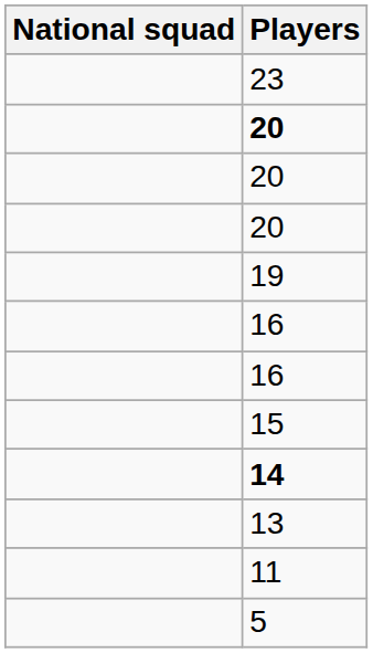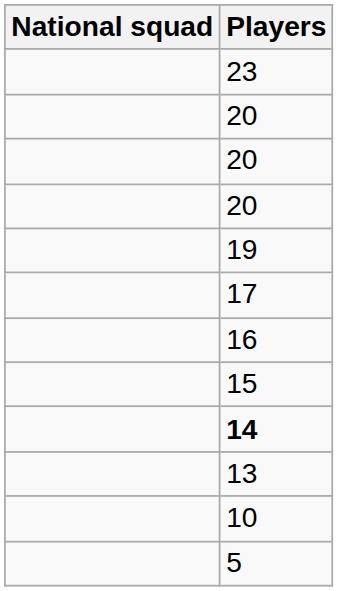row 3 | Players: bold -> normal
row 7 | Players: 16 -> 17
row 12 | Players: 11 -> 10
